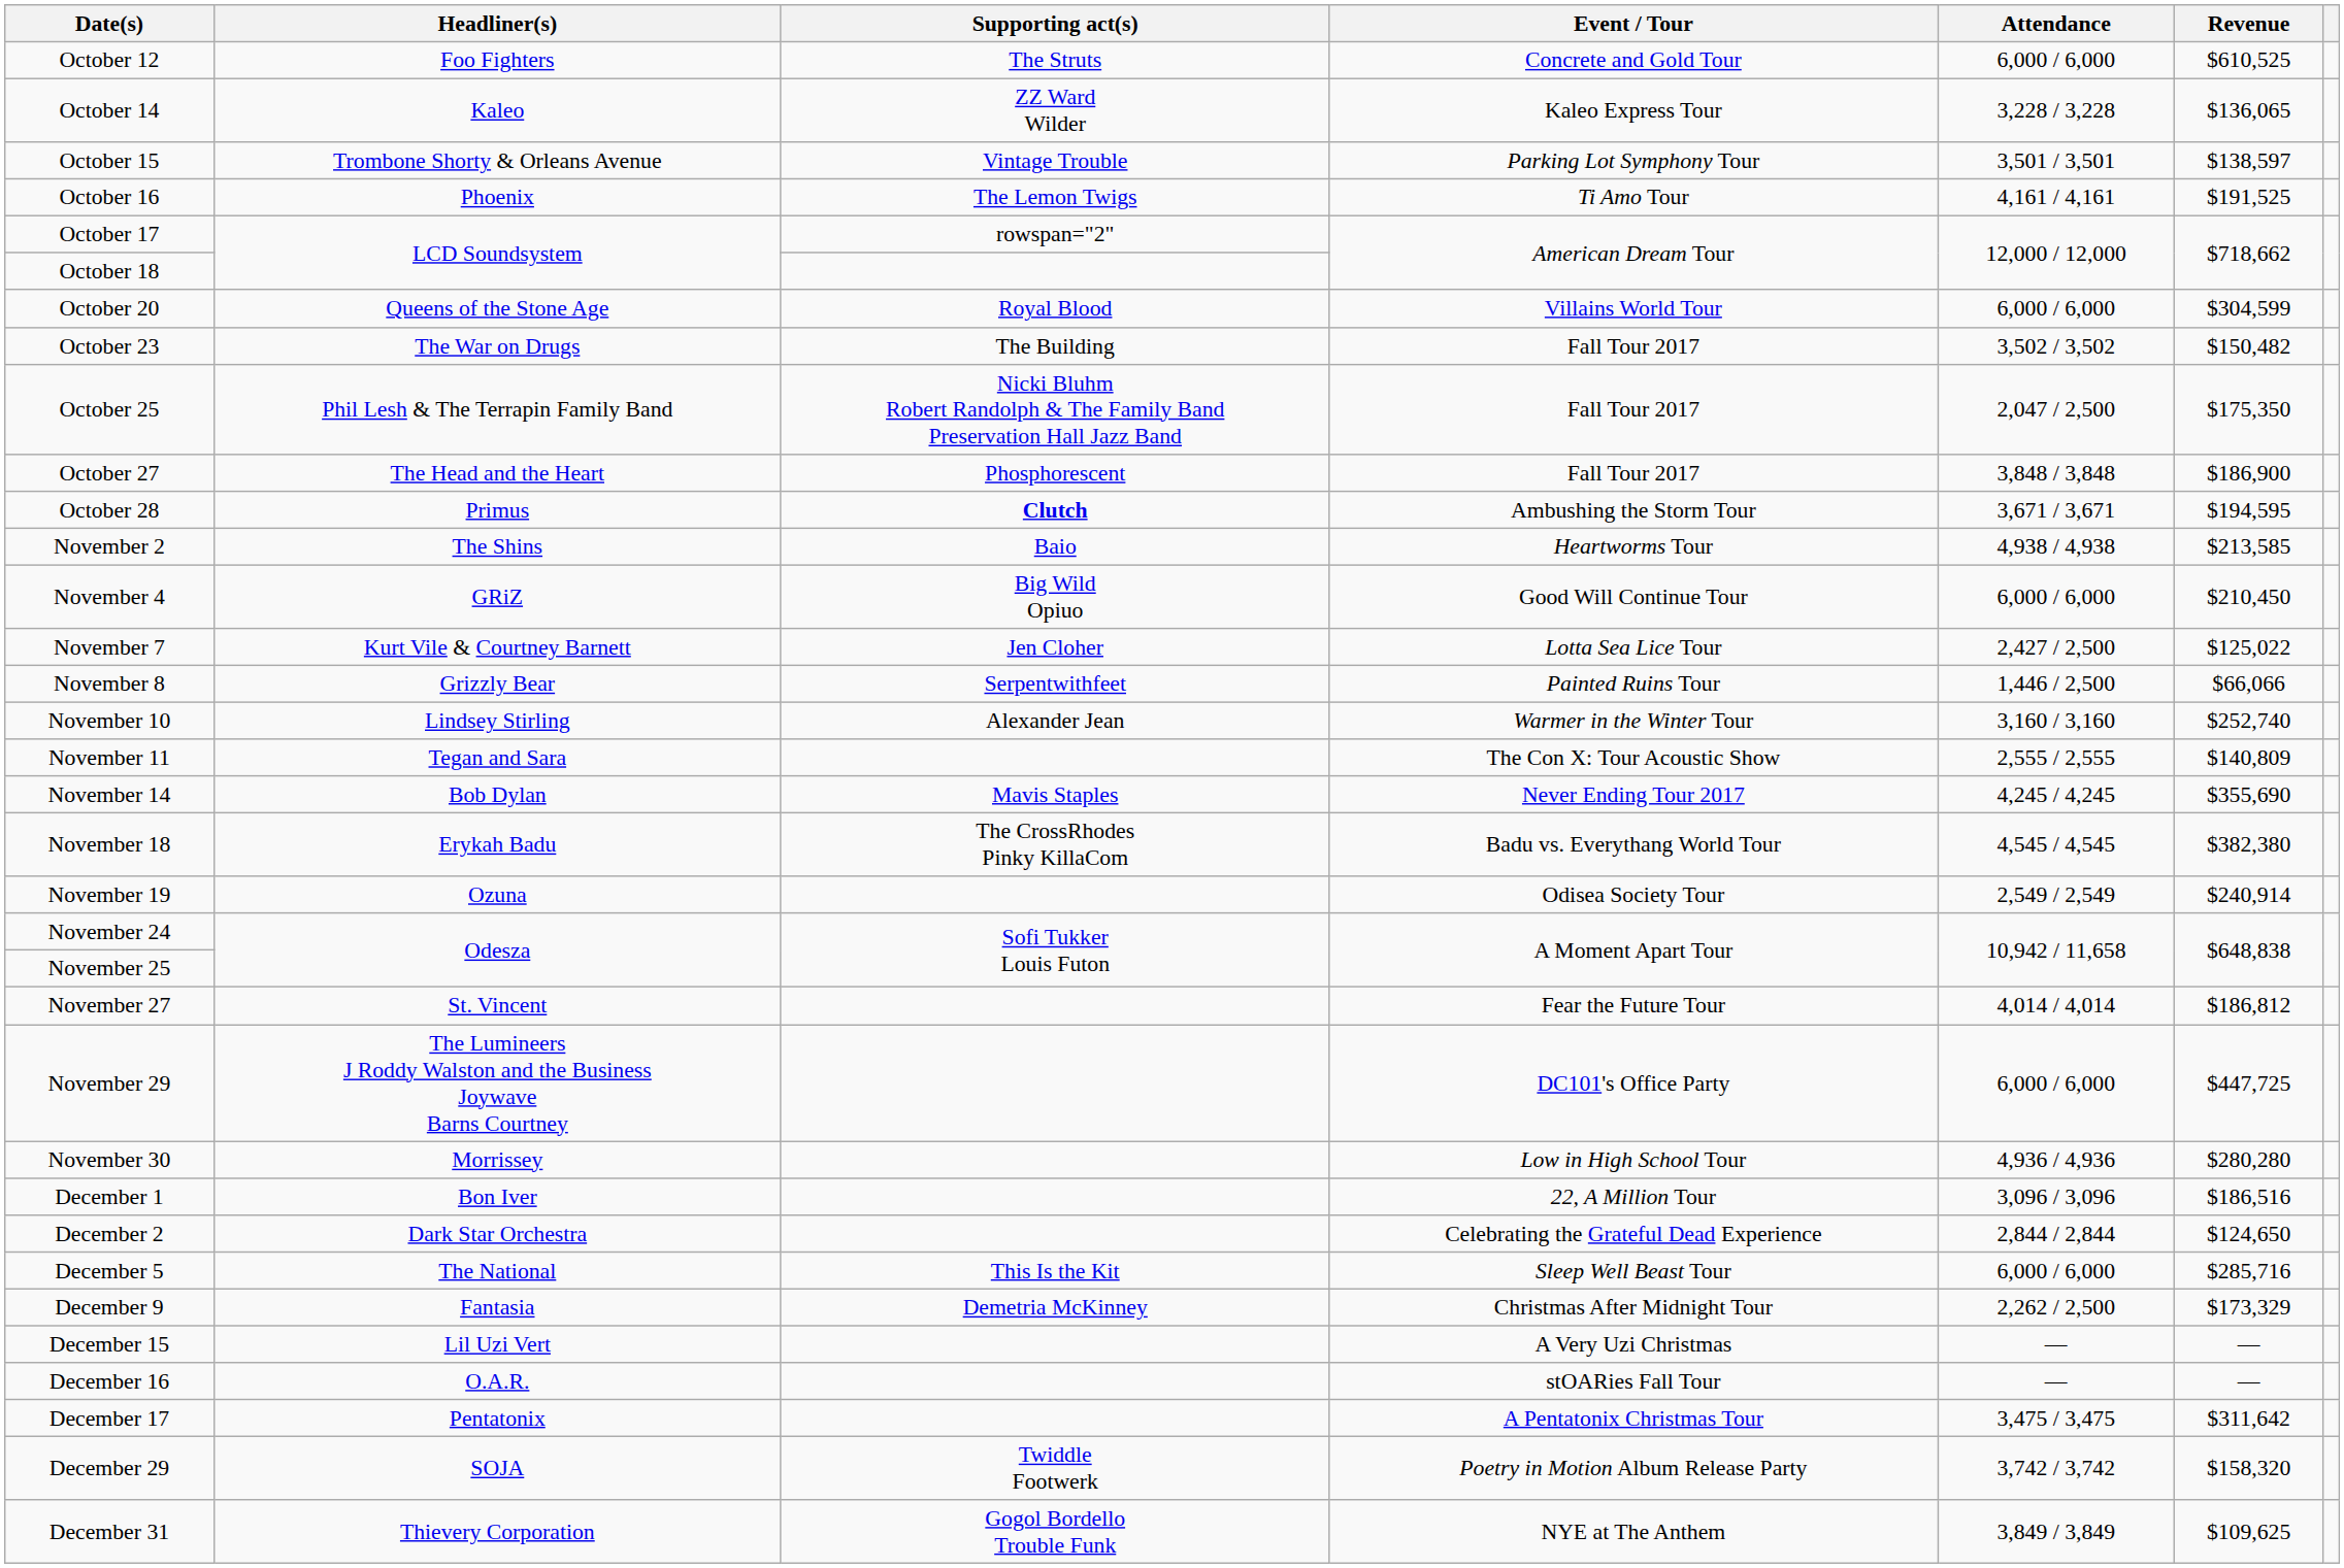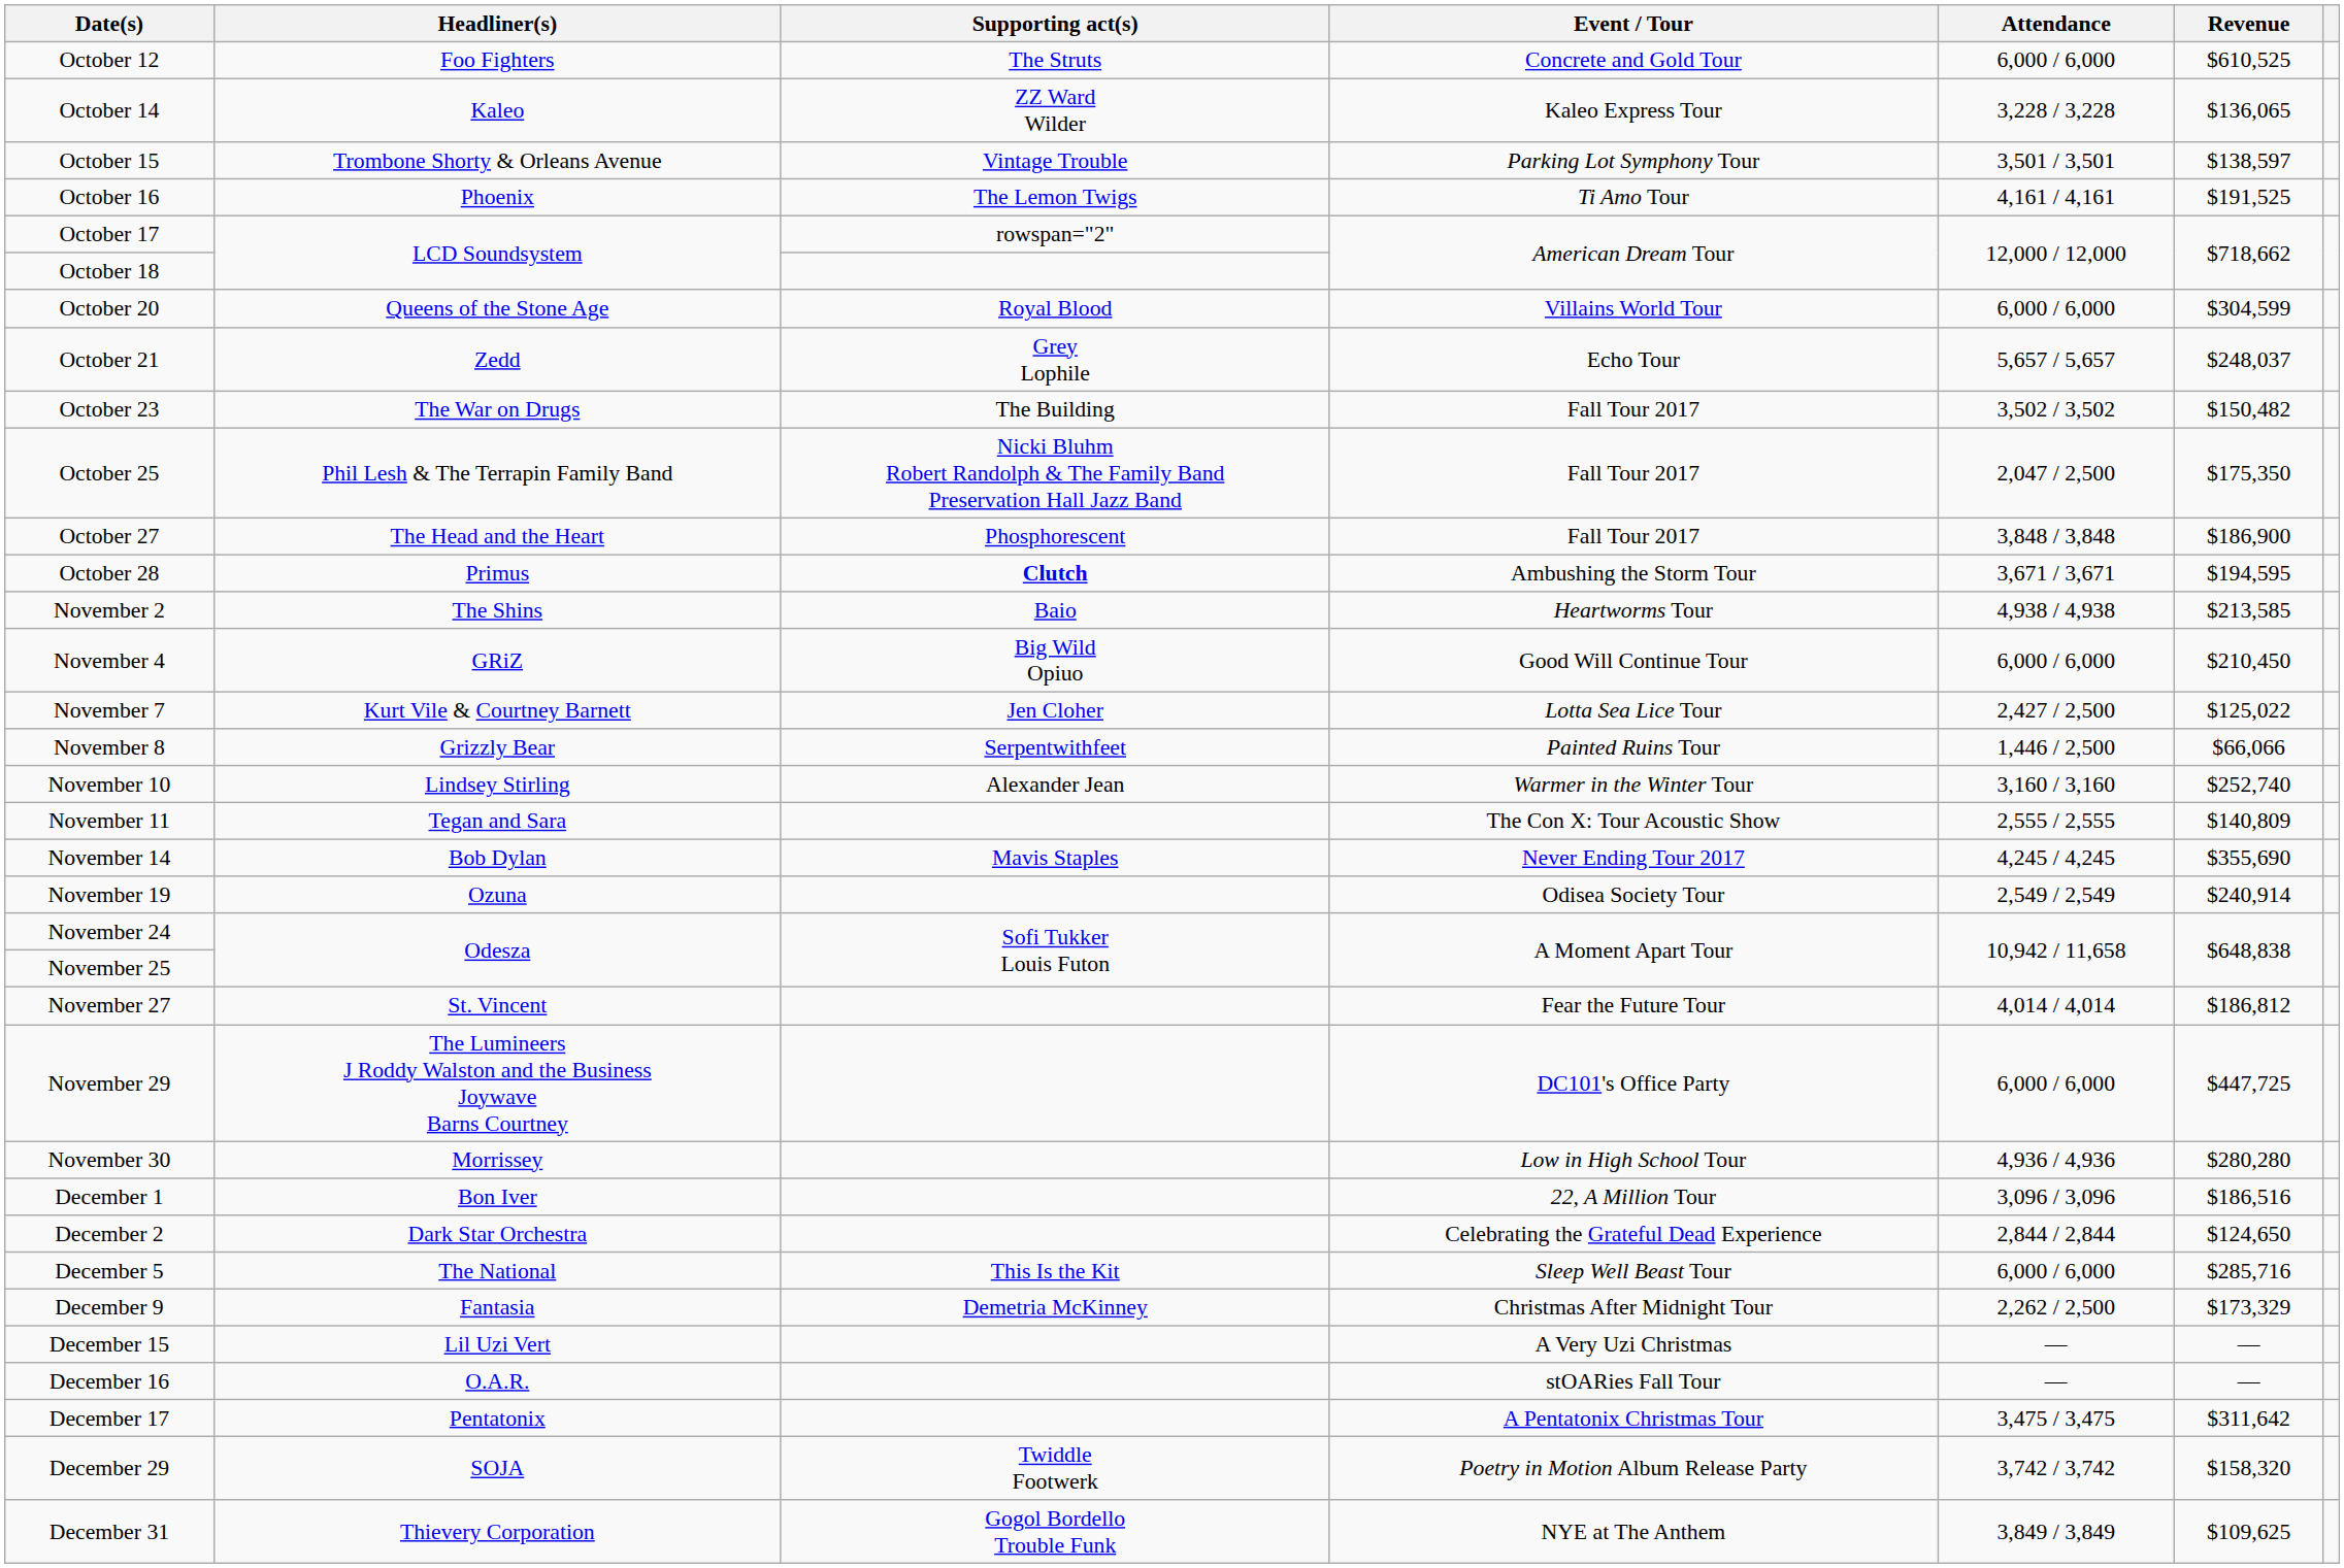+ row: October 21 | Zedd | Grey Lophile | Echo Tour | 5,657 / 5,657 | $248,037
- row: November 18 | Erykah Badu | The CrossRhodes Pinky KillaCom | Badu vs. Everythang World Tour | 4,545 / 4,545 | $382,380
